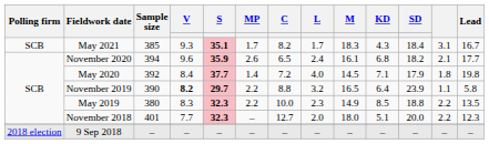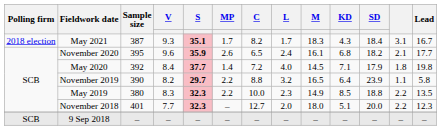May 2021 | Polling firm: SCB -> 2018 election
May 2021 | Sample size: 385 -> 387
November 2020 | Sample size: 394 -> 395
November 2019 | V: bold -> normal
9 Sep 2018 | Polling firm: 2018 election -> SCB
